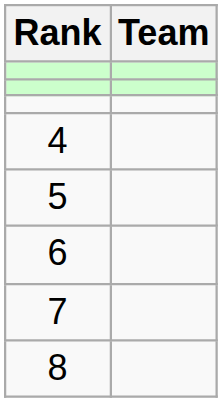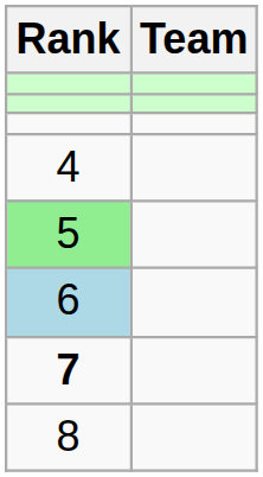row 6 | Rank: no background -> lightgreen background
row 7 | Rank: no background -> lightblue background
row 8 | Rank: normal -> bold
